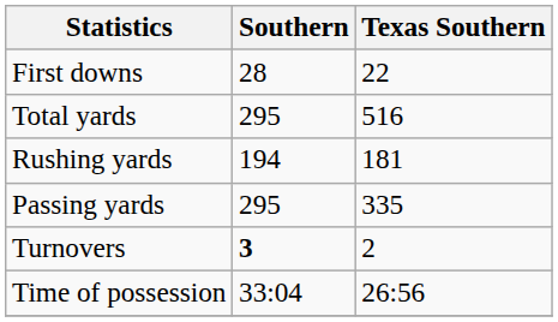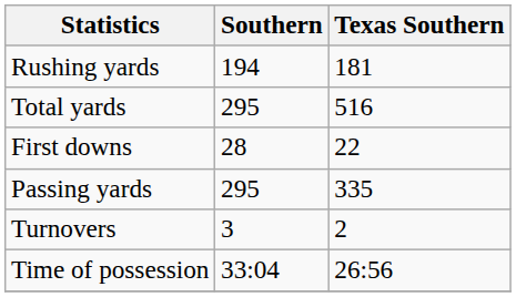rows swapped: First downs <-> Rushing yards
Turnovers | Southern: bold -> normal
